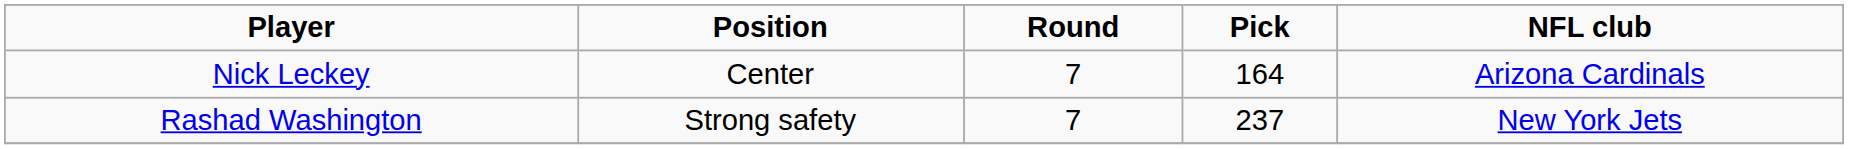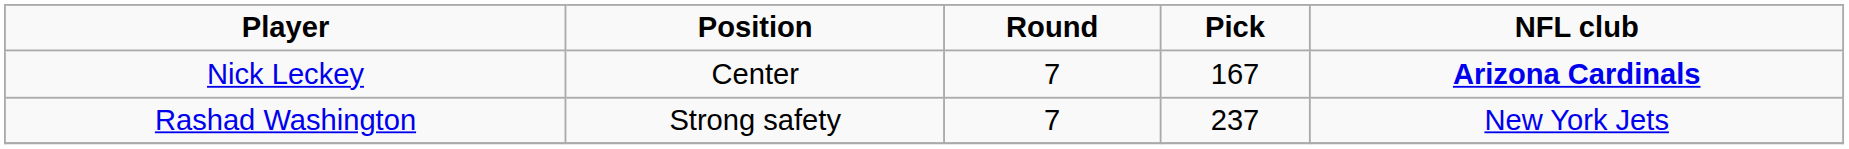Nick Leckey | Pick: 164 -> 167
Nick Leckey | NFL club: normal -> bold
